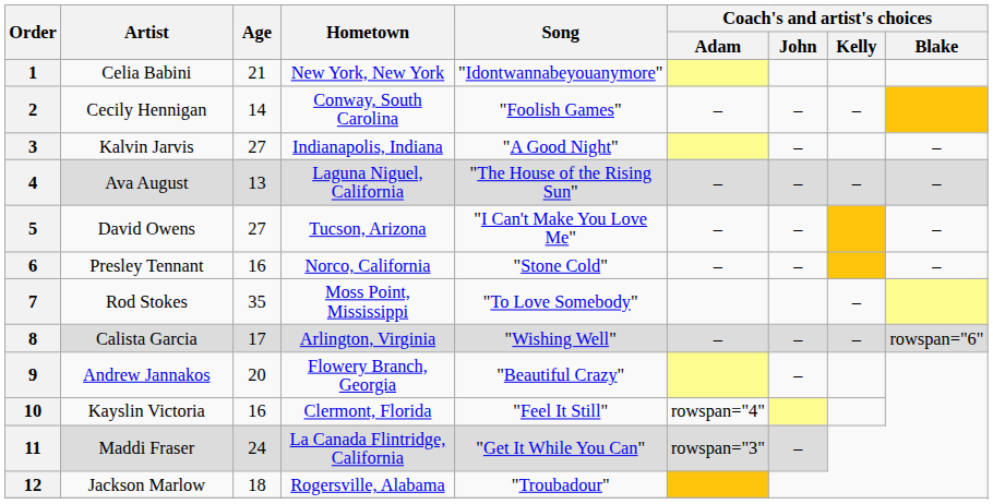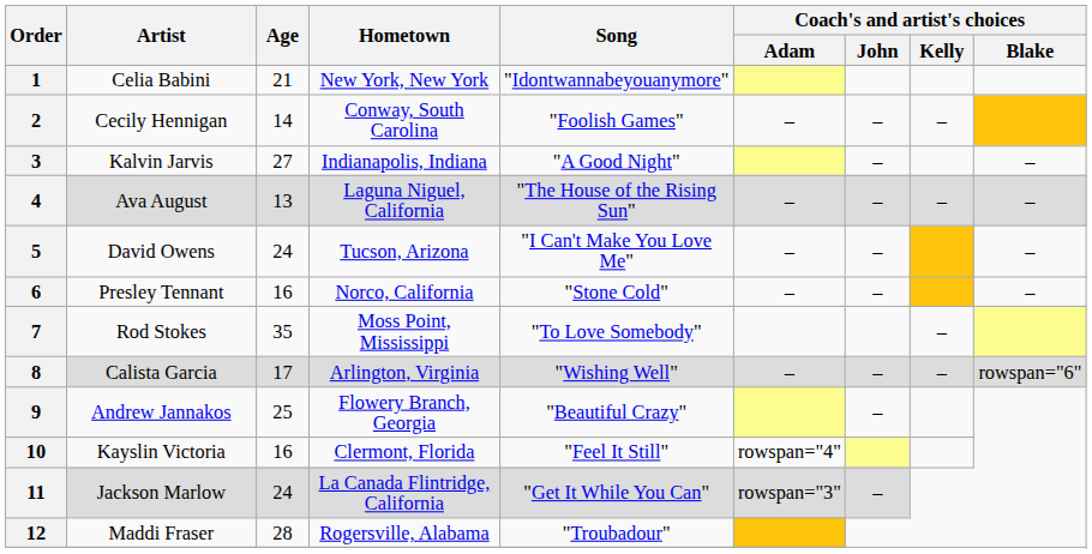5 | Age: 27 -> 24
9 | Age: 20 -> 25
11 | Artist: Maddi Fraser -> Jackson Marlow
12 | Artist: Jackson Marlow -> Maddi Fraser
12 | Age: 18 -> 28
